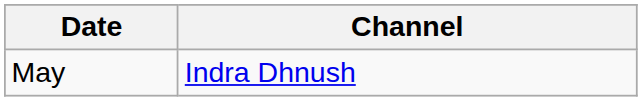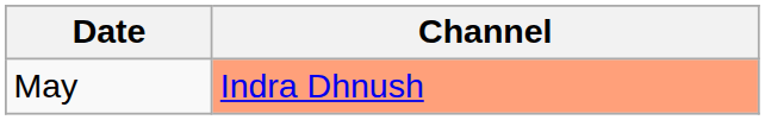May | Channel: no background -> lightsalmon background
